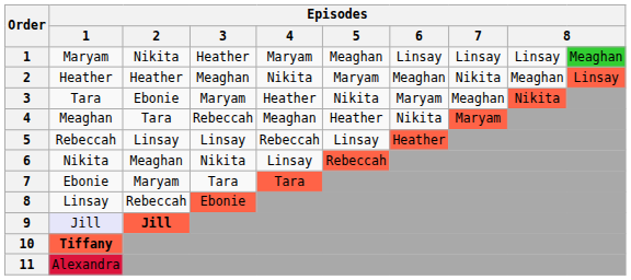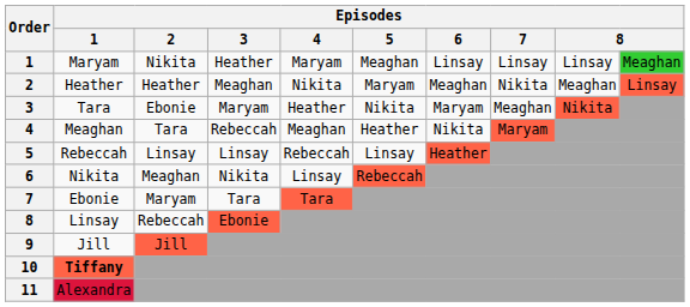9 | Episodes / 1: lavender background -> no background
9 | Episodes / 2: bold -> normal
